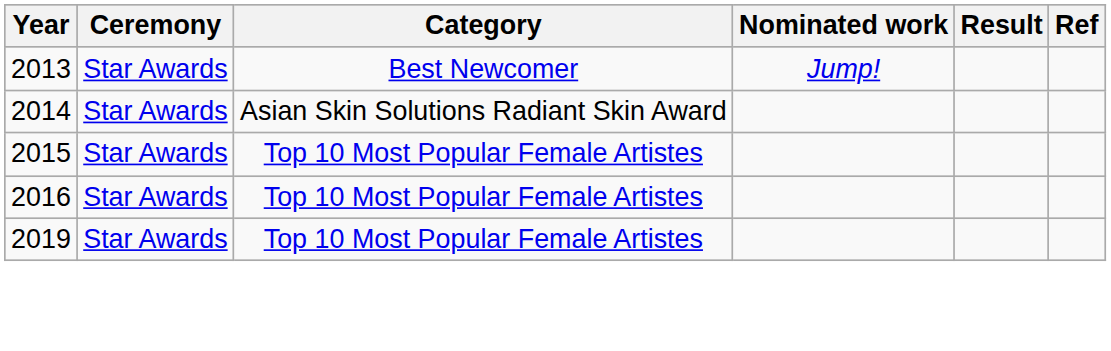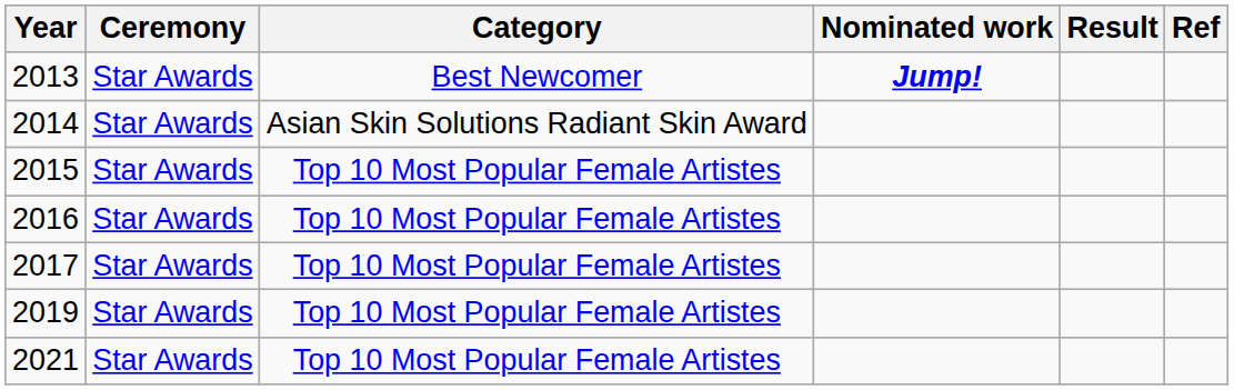2013 | Nominated work: normal -> bold
+ row: 2017 | Star Awards | Top 10 Most Popular Female Artistes
+ row: 2021 | Star Awards | Top 10 Most Popular Female Artistes
